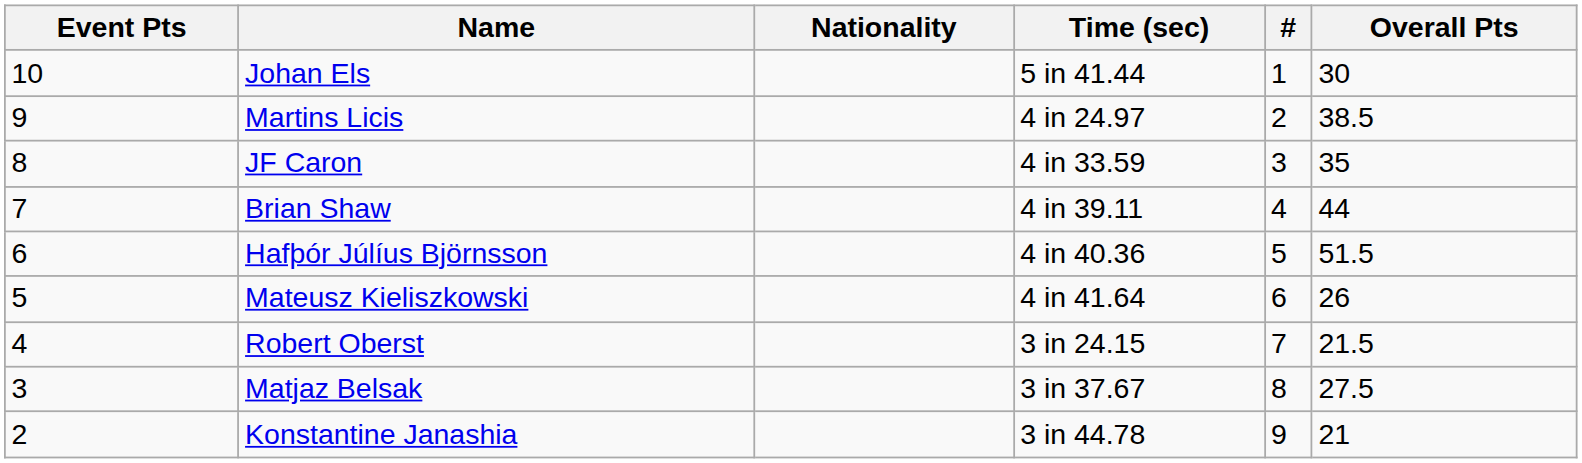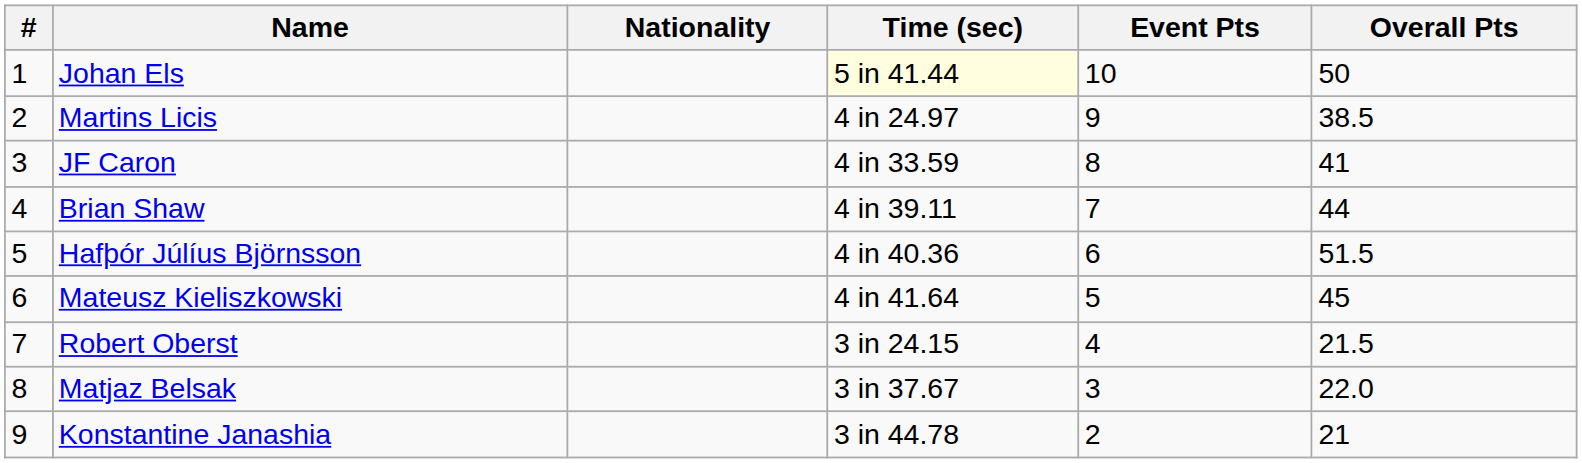columns swapped: # <-> Event Pts
Johan Els | Time (sec): no background -> lightyellow background
Johan Els | Overall Pts: 30 -> 50
JF Caron | Overall Pts: 35 -> 41
Mateusz Kieliszkowski | Overall Pts: 26 -> 45
Matjaz Belsak | Overall Pts: 27.5 -> 22.0
